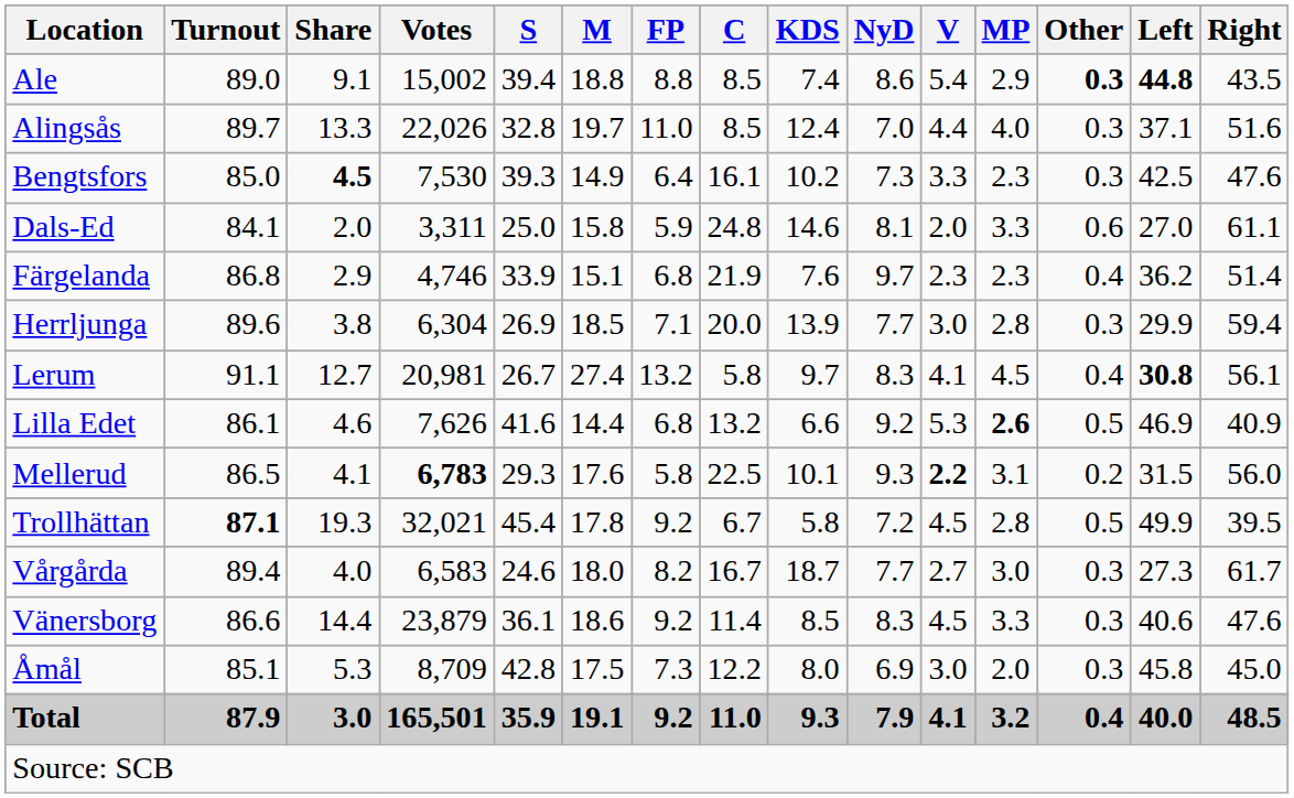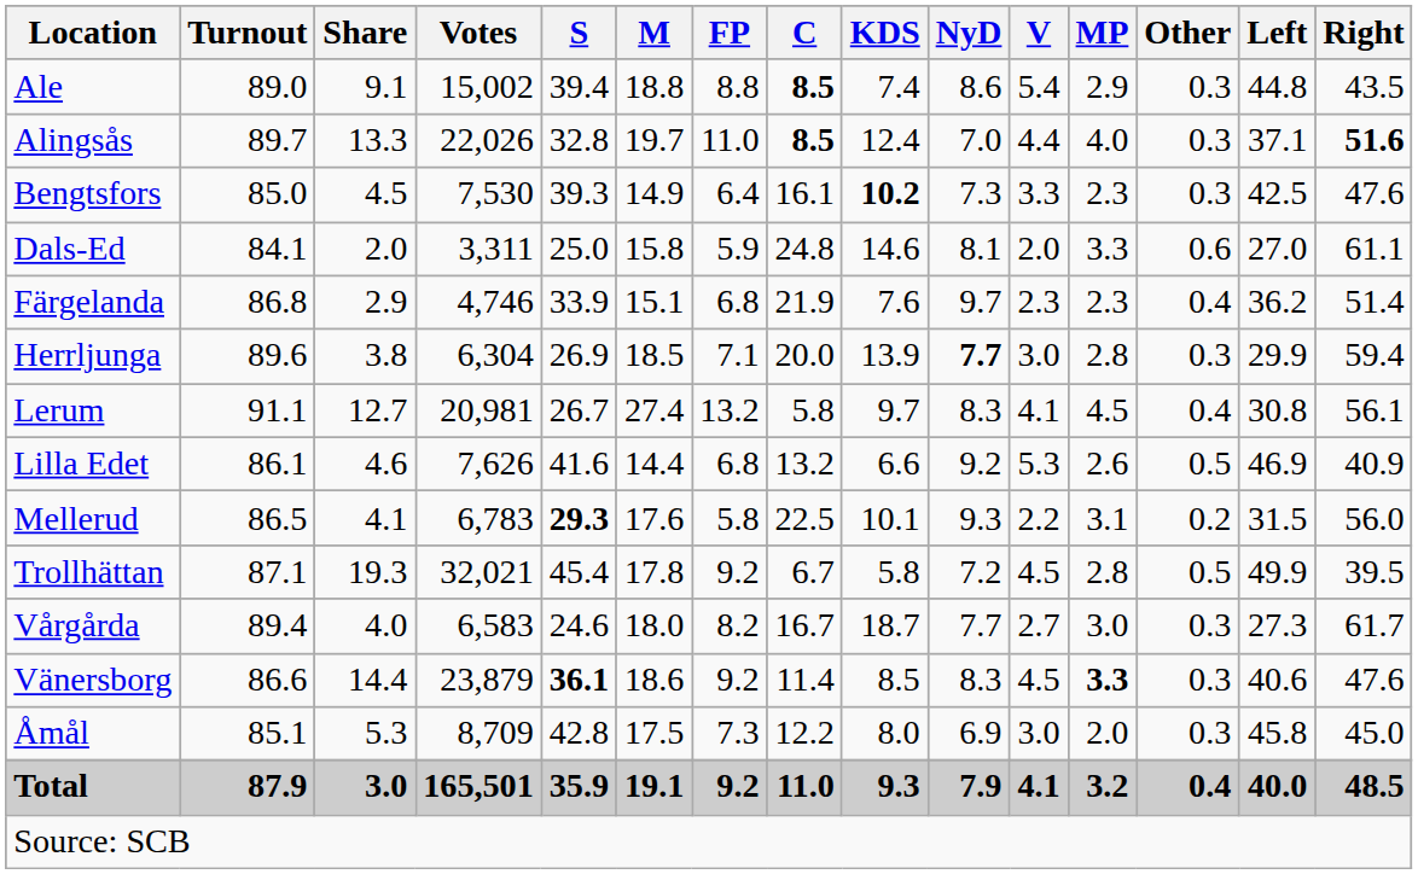Ale | C: normal -> bold
Ale | Other: bold -> normal
Ale | Left: bold -> normal
Alingsås | C: normal -> bold
Alingsås | Right: normal -> bold
Bengtsfors | Share: bold -> normal
Bengtsfors | KDS: normal -> bold
Herrljunga | NyD: normal -> bold
Lerum | Left: bold -> normal
Lilla Edet | MP: bold -> normal
Mellerud | Votes: bold -> normal
Mellerud | S: normal -> bold
Mellerud | V: bold -> normal
Trollhättan | Turnout: bold -> normal
Vänersborg | S: normal -> bold
Vänersborg | MP: normal -> bold
